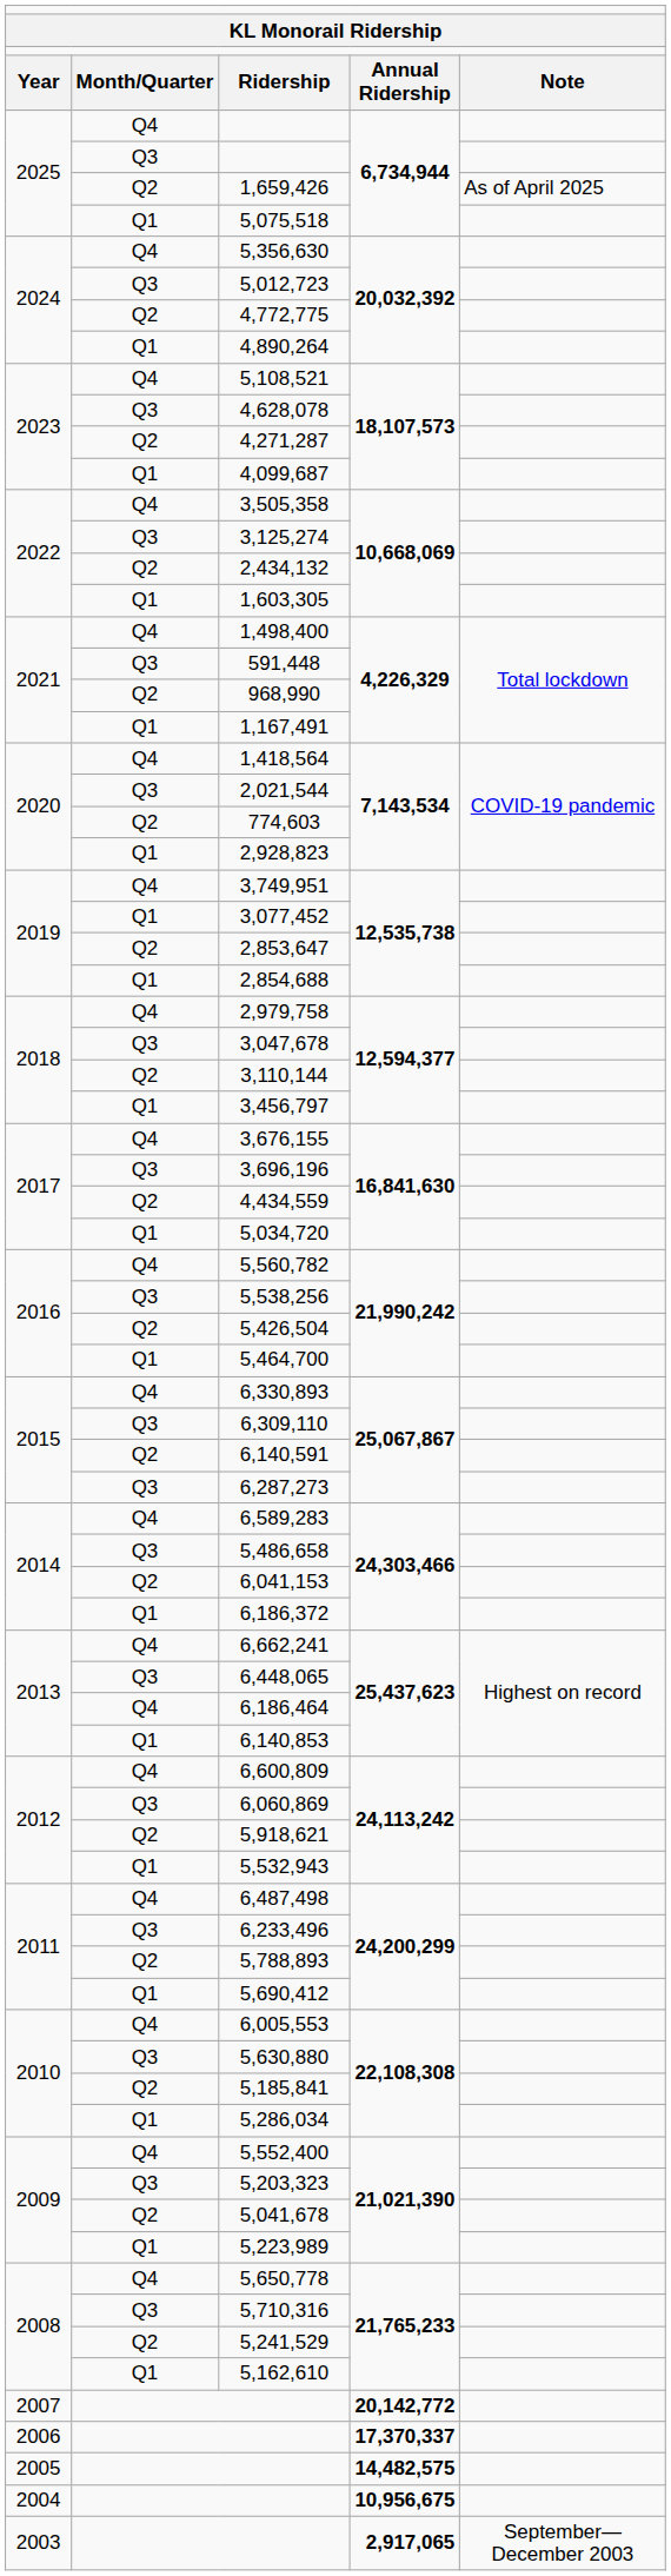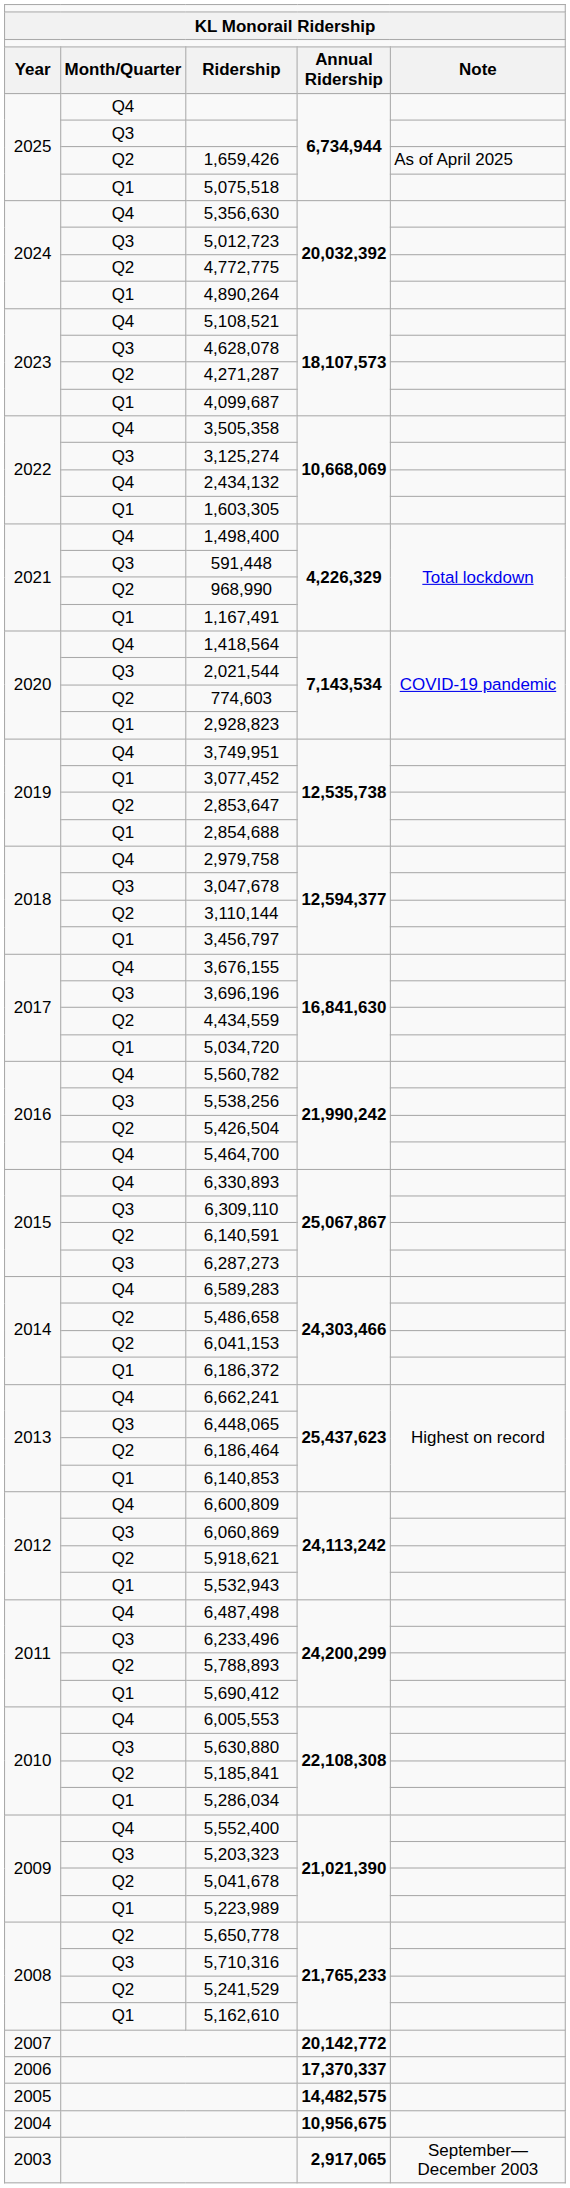2,434,132 | column 2: Q2 -> Q4
5,464,700 | column 2: Q1 -> Q4
5,486,658 | column 2: Q3 -> Q2
6,186,464 | column 2: Q4 -> Q2
5,650,778 | column 2: Q4 -> Q2
